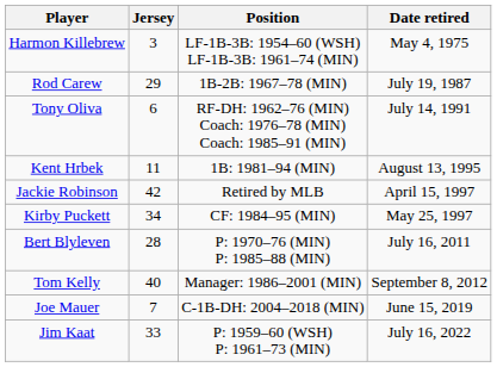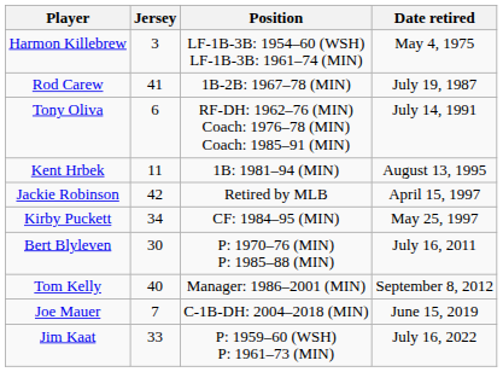Rod Carew | Jersey: 29 -> 41
Bert Blyleven | Jersey: 28 -> 30
